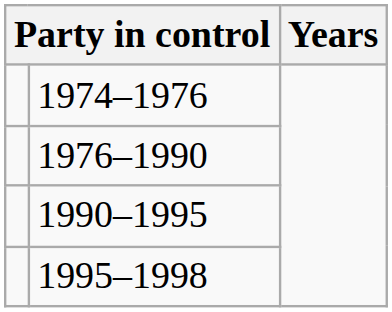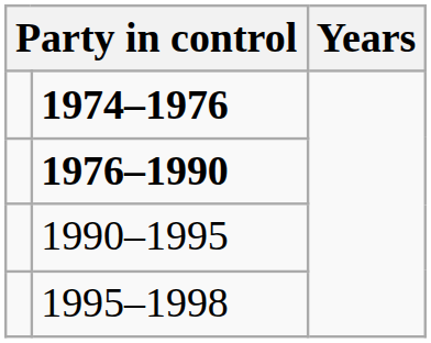1974–1976 | column 2: normal -> bold
1976–1990 | column 2: normal -> bold
